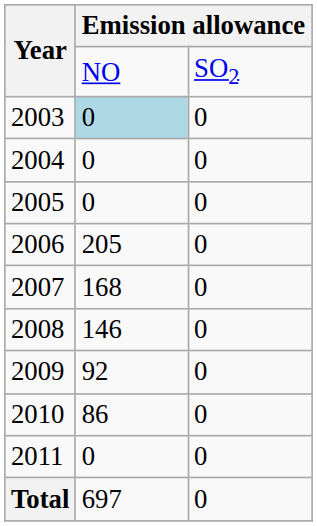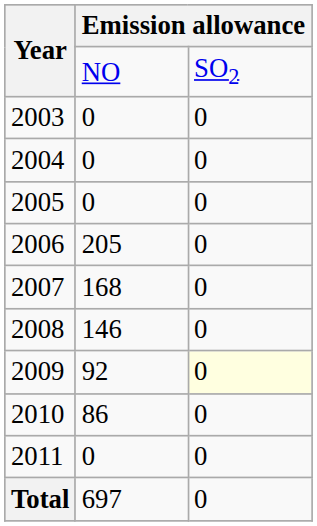2003 | column 2: lightblue background -> no background
2009 | column 3: no background -> lightyellow background
